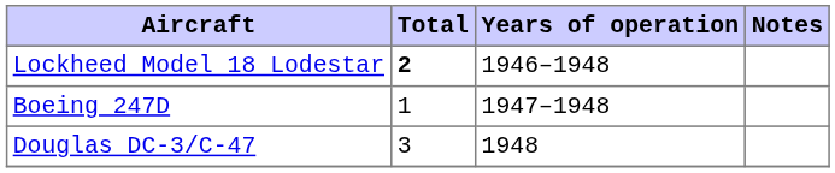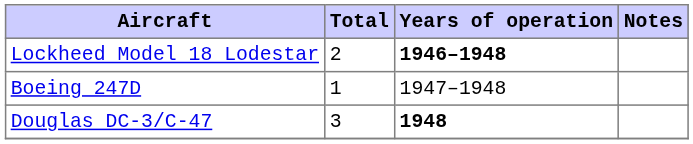Lockheed Model 18 Lodestar | Total: bold -> normal
Lockheed Model 18 Lodestar | Years of operation: normal -> bold
Douglas DC-3/C-47 | Years of operation: normal -> bold
